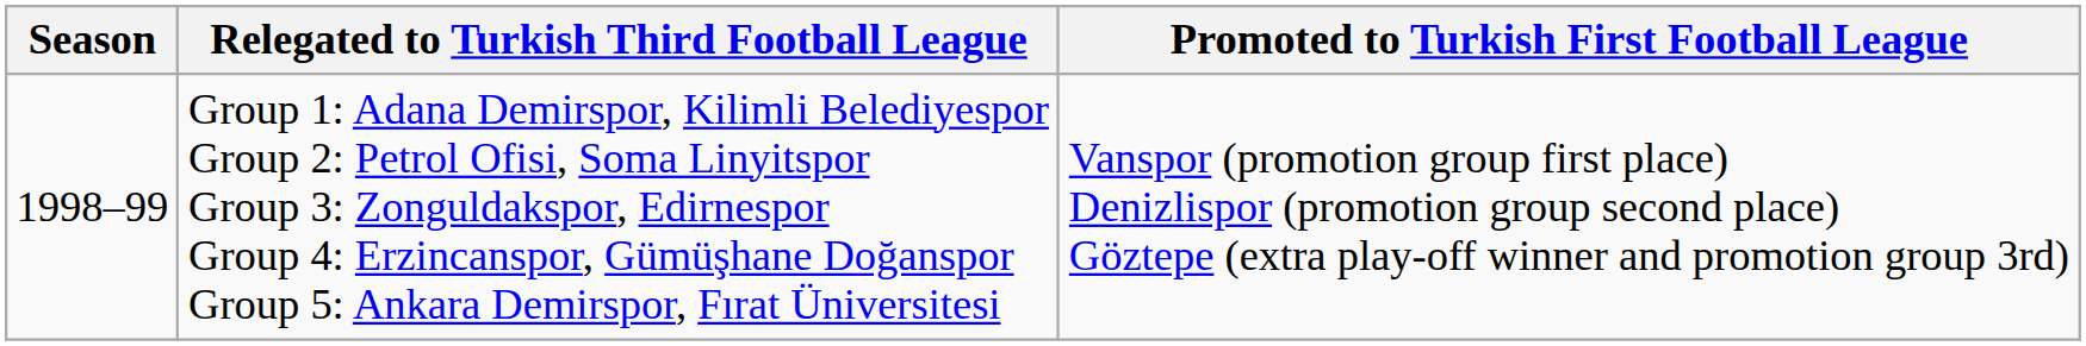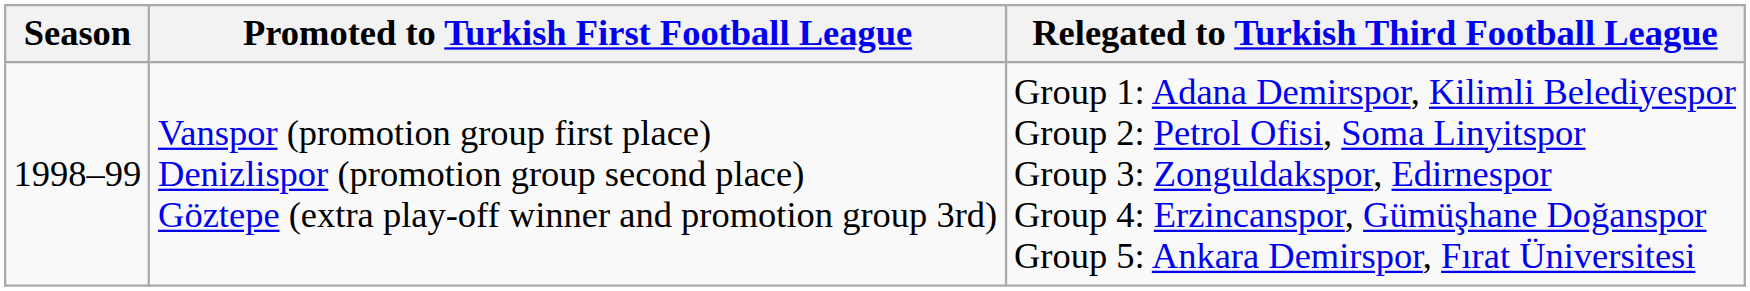columns swapped: Promoted to Turkish First Football League <-> Relegated to Turkish Third Football League
